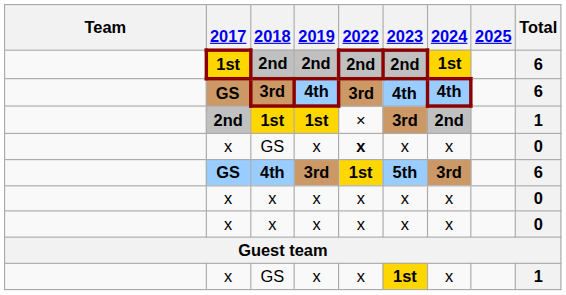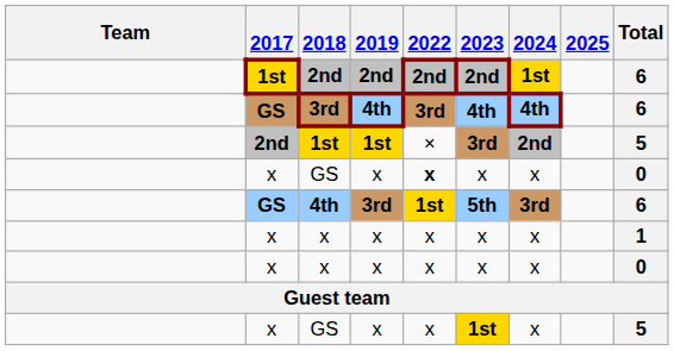row 4 | Total: 1 -> 5
row 7 | Total: 0 -> 1
row 10 | Total: 1 -> 5
